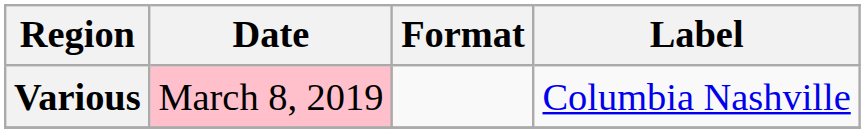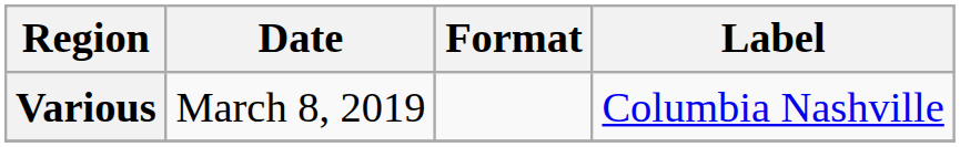Various | Date: pink background -> no background
